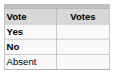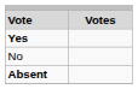No | column 1: bold -> normal
Absent | column 1: normal -> bold
